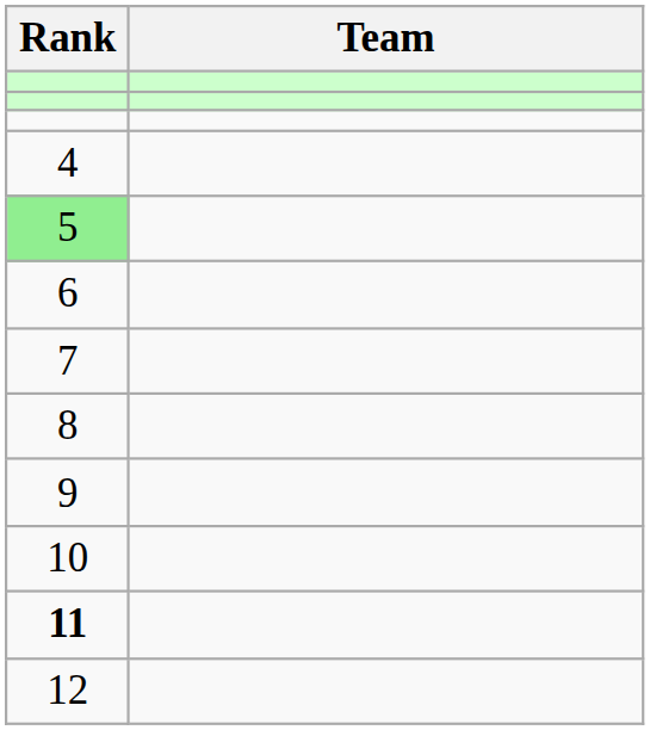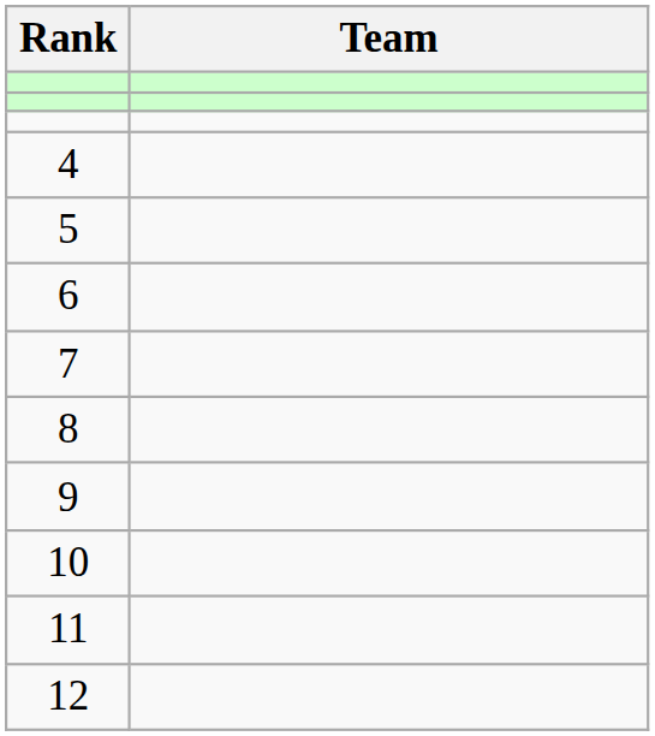row 6 | Rank: lightgreen background -> no background
row 12 | Rank: bold -> normal
